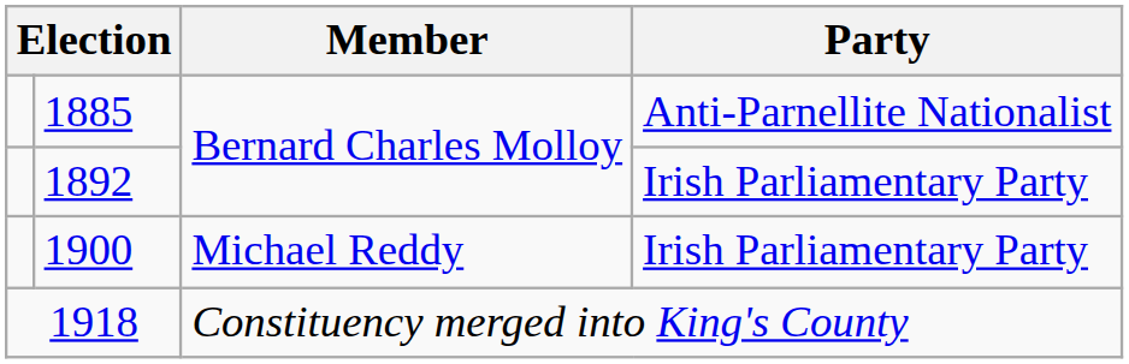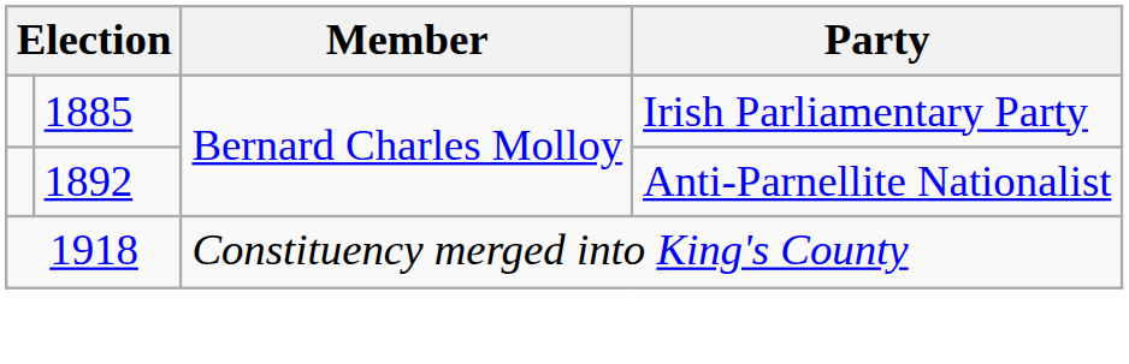1885 | Party: Anti-Parnellite Nationalist -> Irish Parliamentary Party
1892 | Party: Irish Parliamentary Party -> Anti-Parnellite Nationalist
- row: 1900 | Michael Reddy | Irish Parliamentary Party
